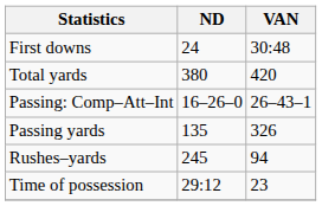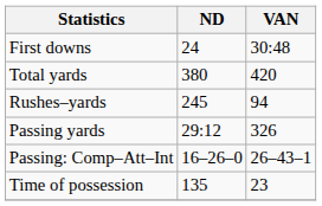rows swapped: Rushes–yards <-> Passing: Comp–Att–Int
Passing yards | ND: 135 -> 29:12
Time of possession | ND: 29:12 -> 135
